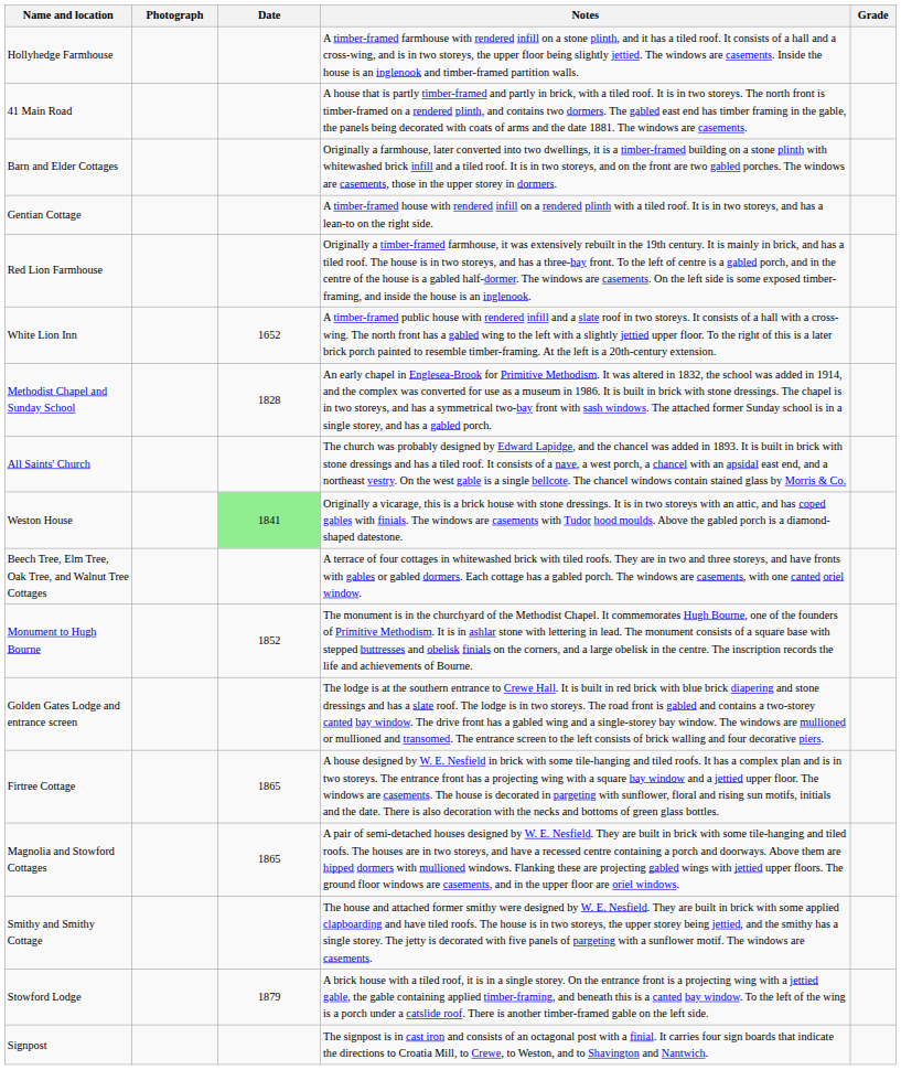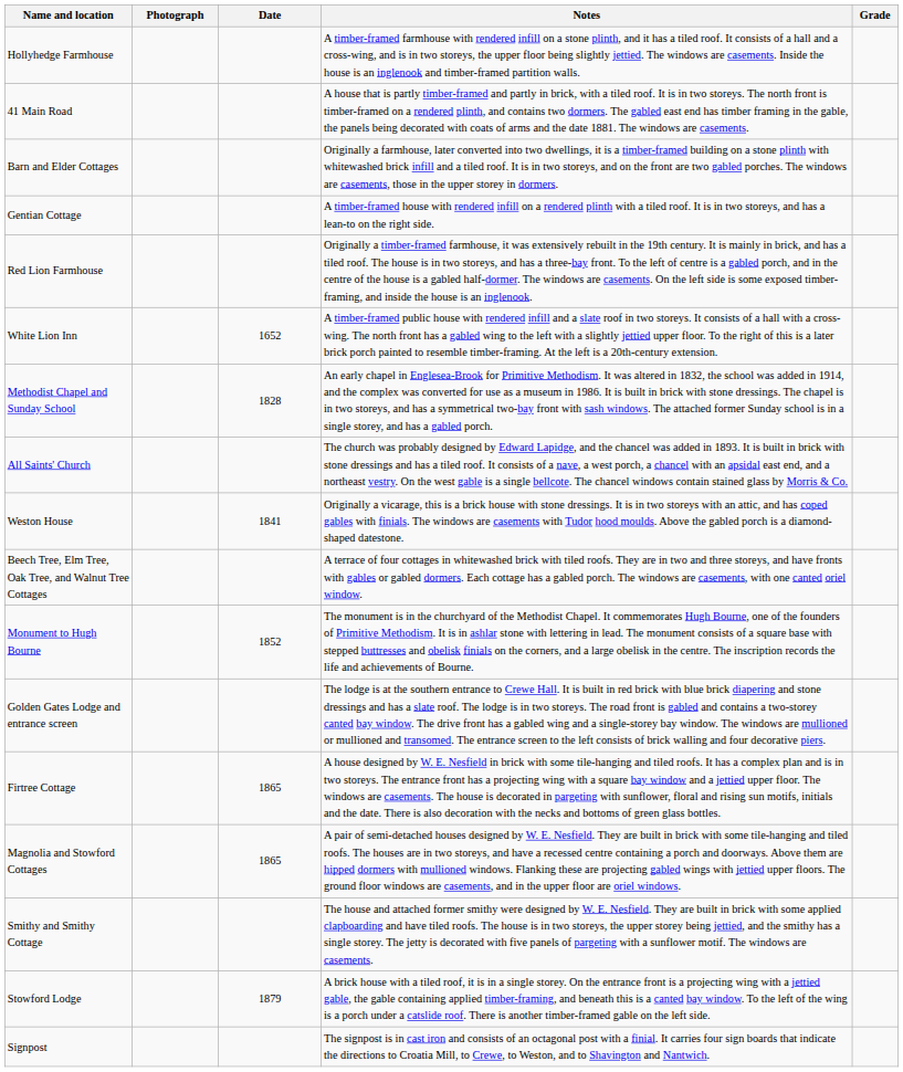Weston House | Date: lightgreen background -> no background
